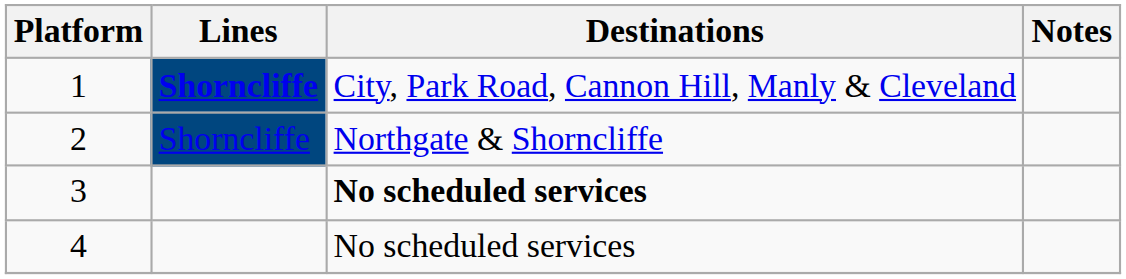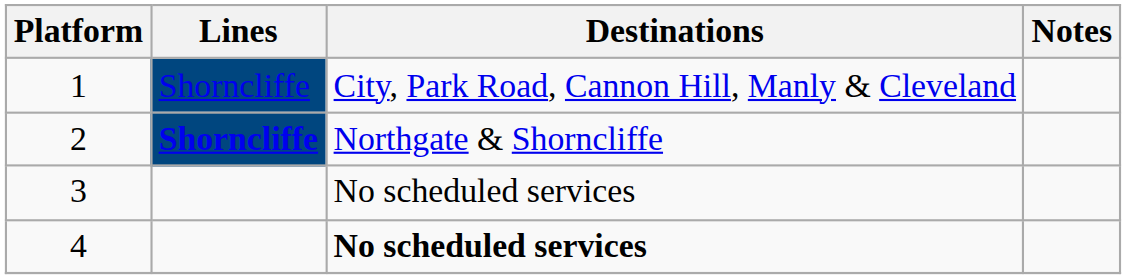1 | Lines: bold -> normal
2 | Lines: normal -> bold
3 | Destinations: bold -> normal
4 | Destinations: normal -> bold
